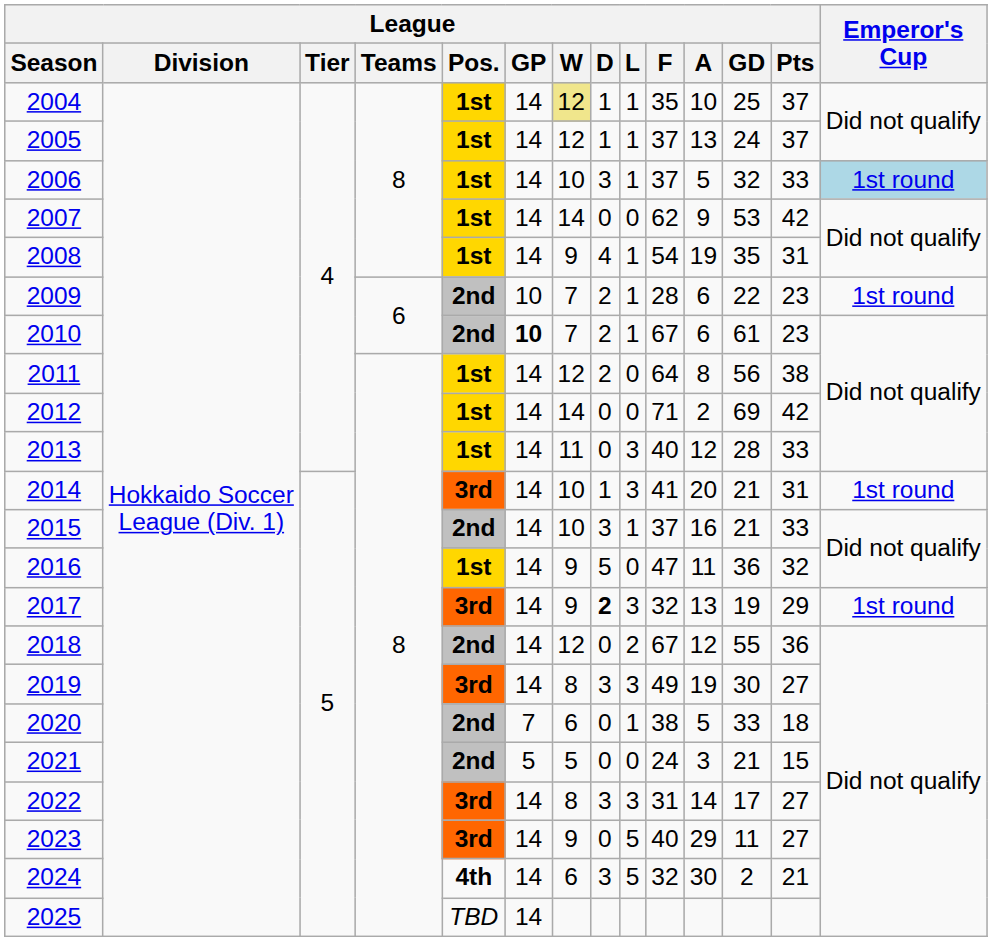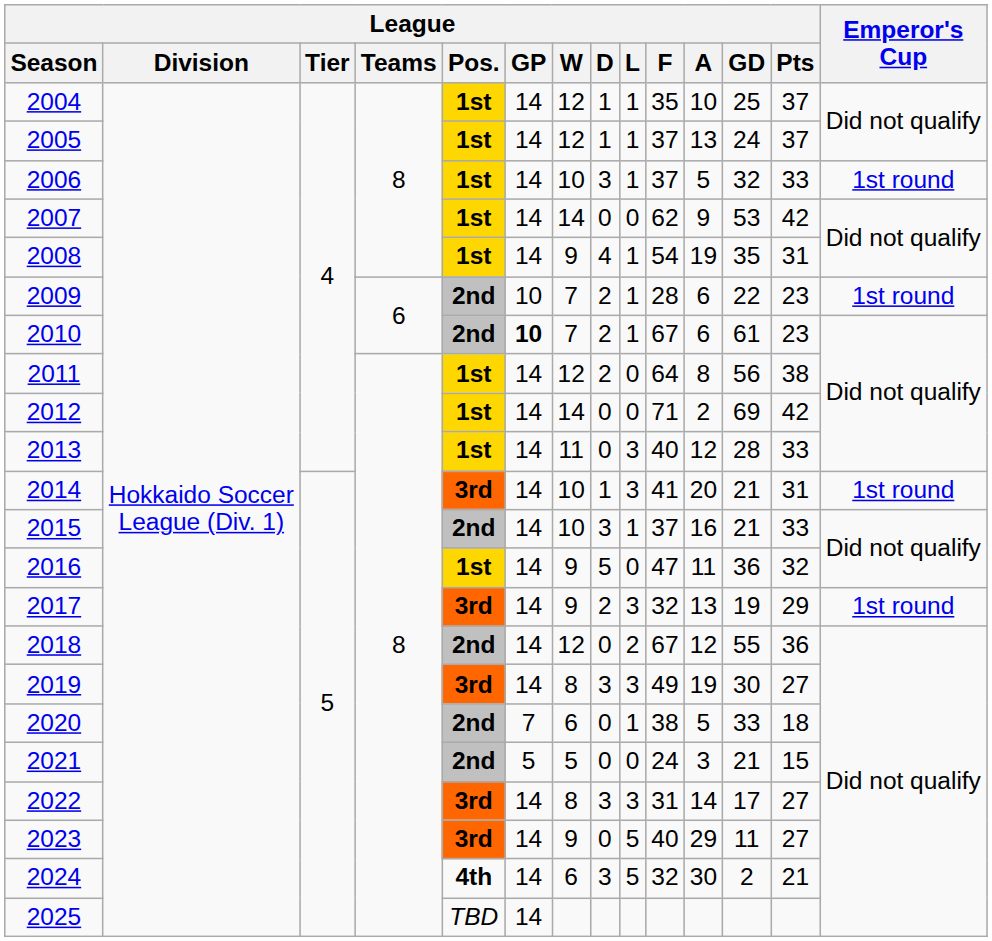2004 | League / W: khaki background -> no background
2006 | Emperor's Cup: lightblue background -> no background
2017 | League / D: bold -> normal
